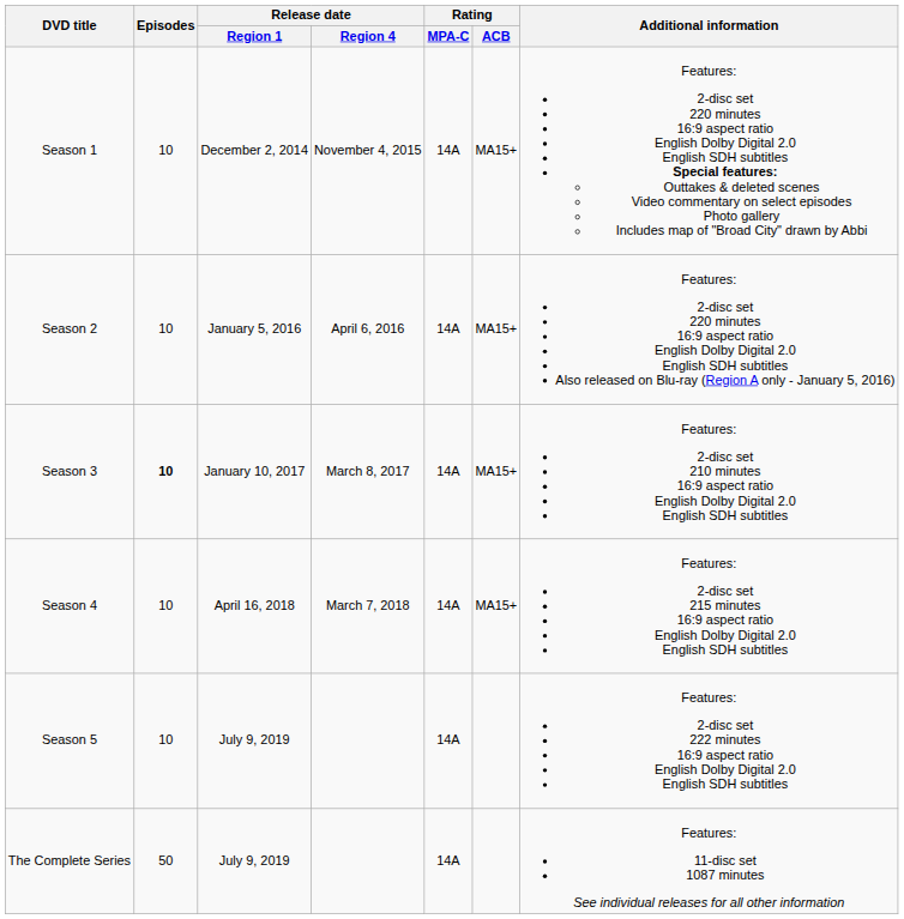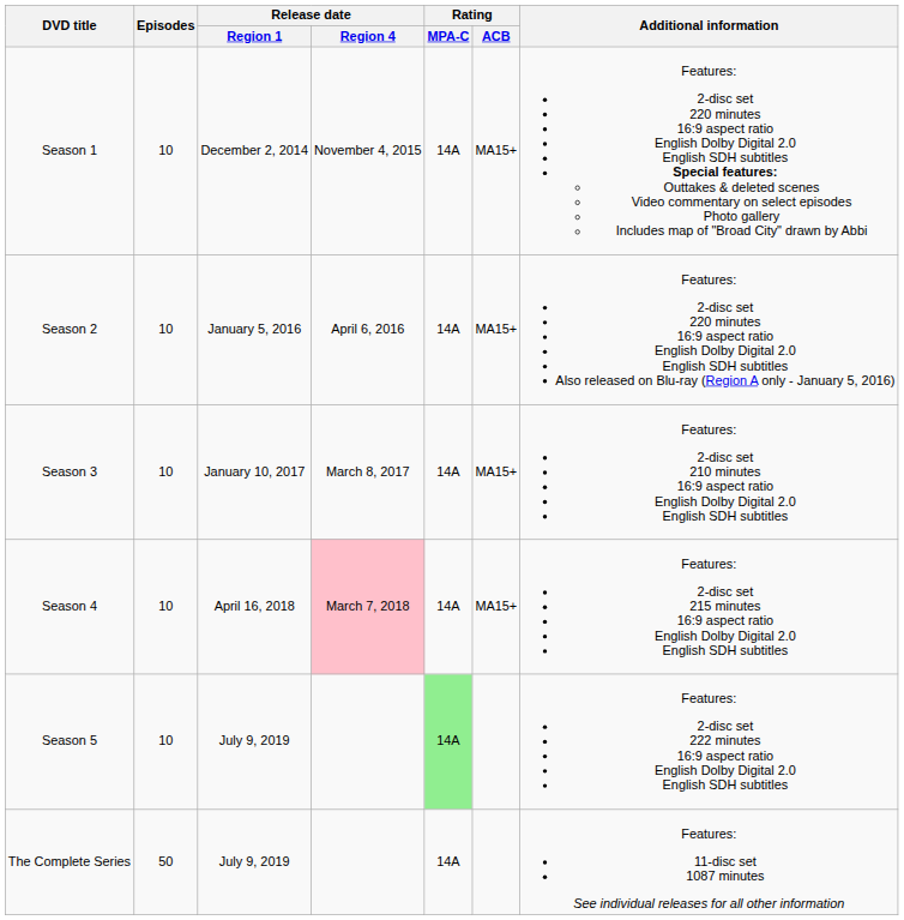Season 3 | Episodes: bold -> normal
Season 4 | Release date / Region 4: no background -> pink background
Season 5 | Rating / MPA-C: no background -> lightgreen background
